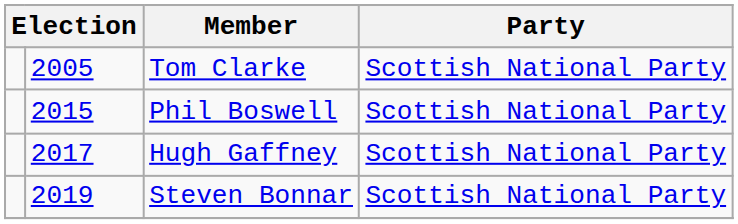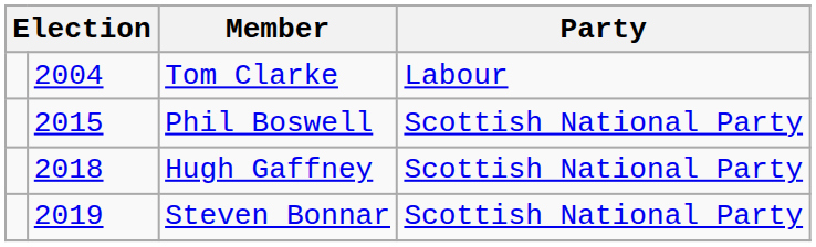Tom Clarke | column 2: 2005 -> 2004
Tom Clarke | Party: Scottish National Party -> Labour
Hugh Gaffney | column 2: 2017 -> 2018
